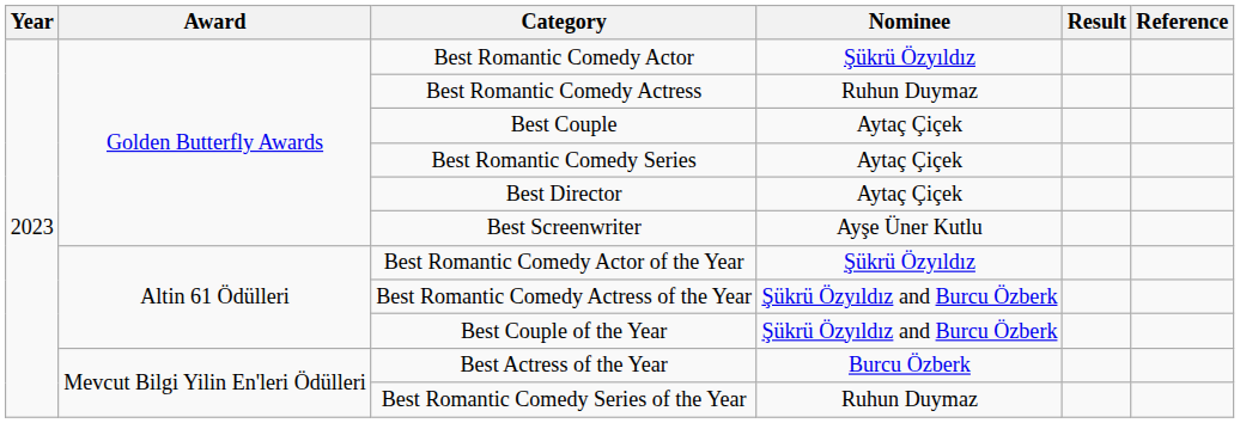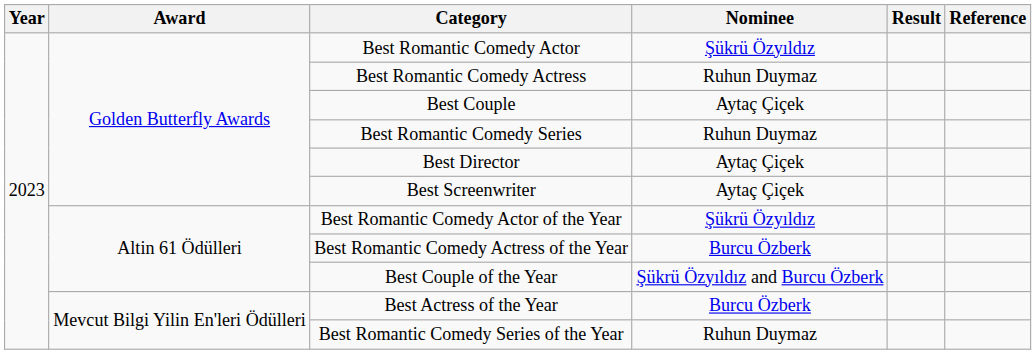Best Romantic Comedy Series | Nominee: Aytaç Çiçek -> Ruhun Duymaz
Best Screenwriter | Nominee: Ayşe Üner Kutlu -> Aytaç Çiçek
Best Romantic Comedy Actress of the Year | Nominee: Şükrü Özyıldız and Burcu Özberk -> Burcu Özberk
